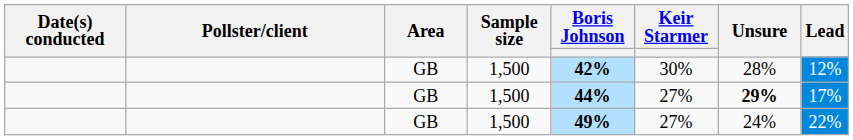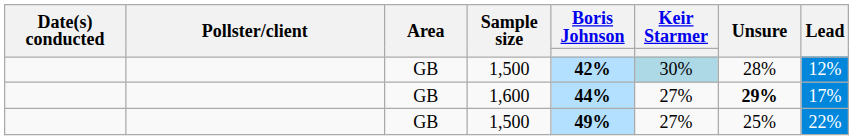row 3 | Keir Starmer: no background -> lightblue background
row 4 | Sample size: 1,500 -> 1,600
row 5 | Unsure: 24% -> 25%
